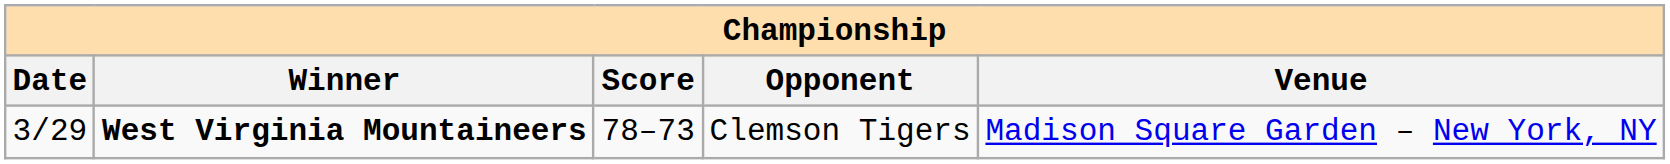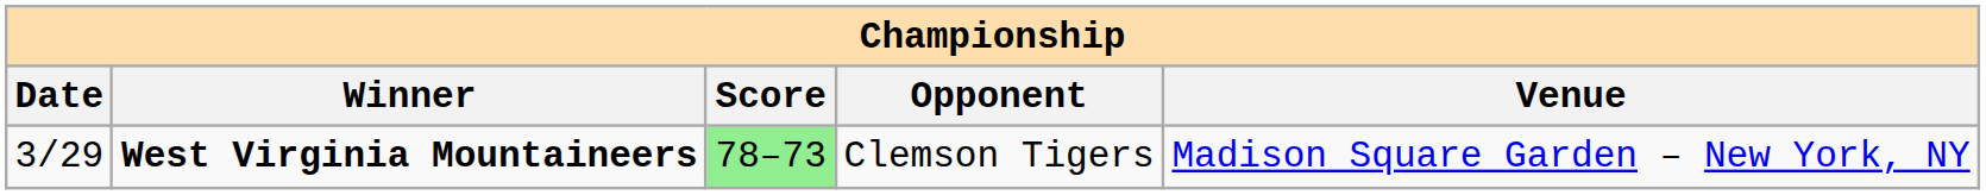West Virginia Mountaineers | Score: no background -> lightgreen background
